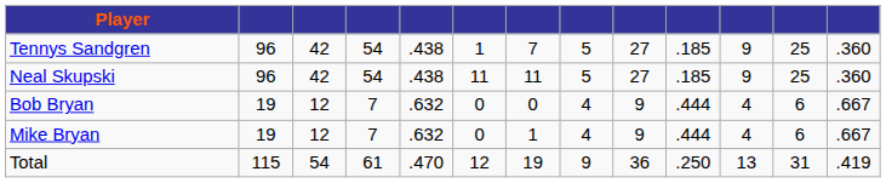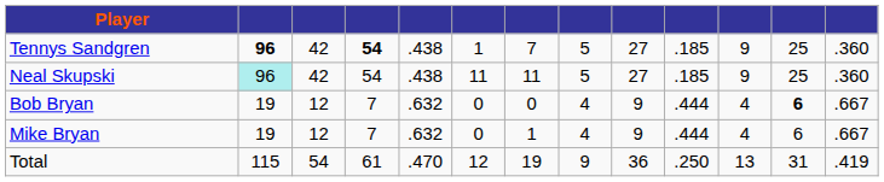Tennys Sandgren | column 2: normal -> bold
Tennys Sandgren | column 4: normal -> bold
Neal Skupski | column 2: no background -> paleturquoise background
Bob Bryan | column 12: normal -> bold
